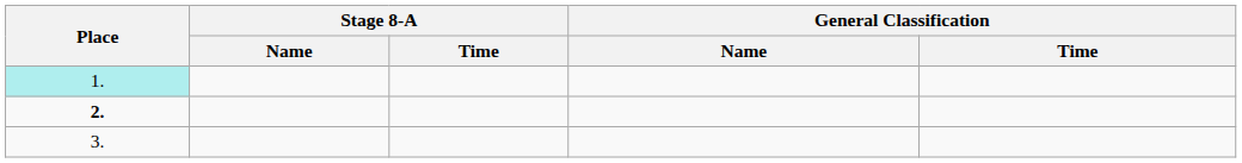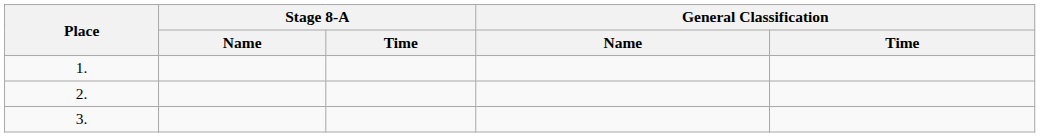1. | Place: paleturquoise background -> no background
2. | Place: bold -> normal
